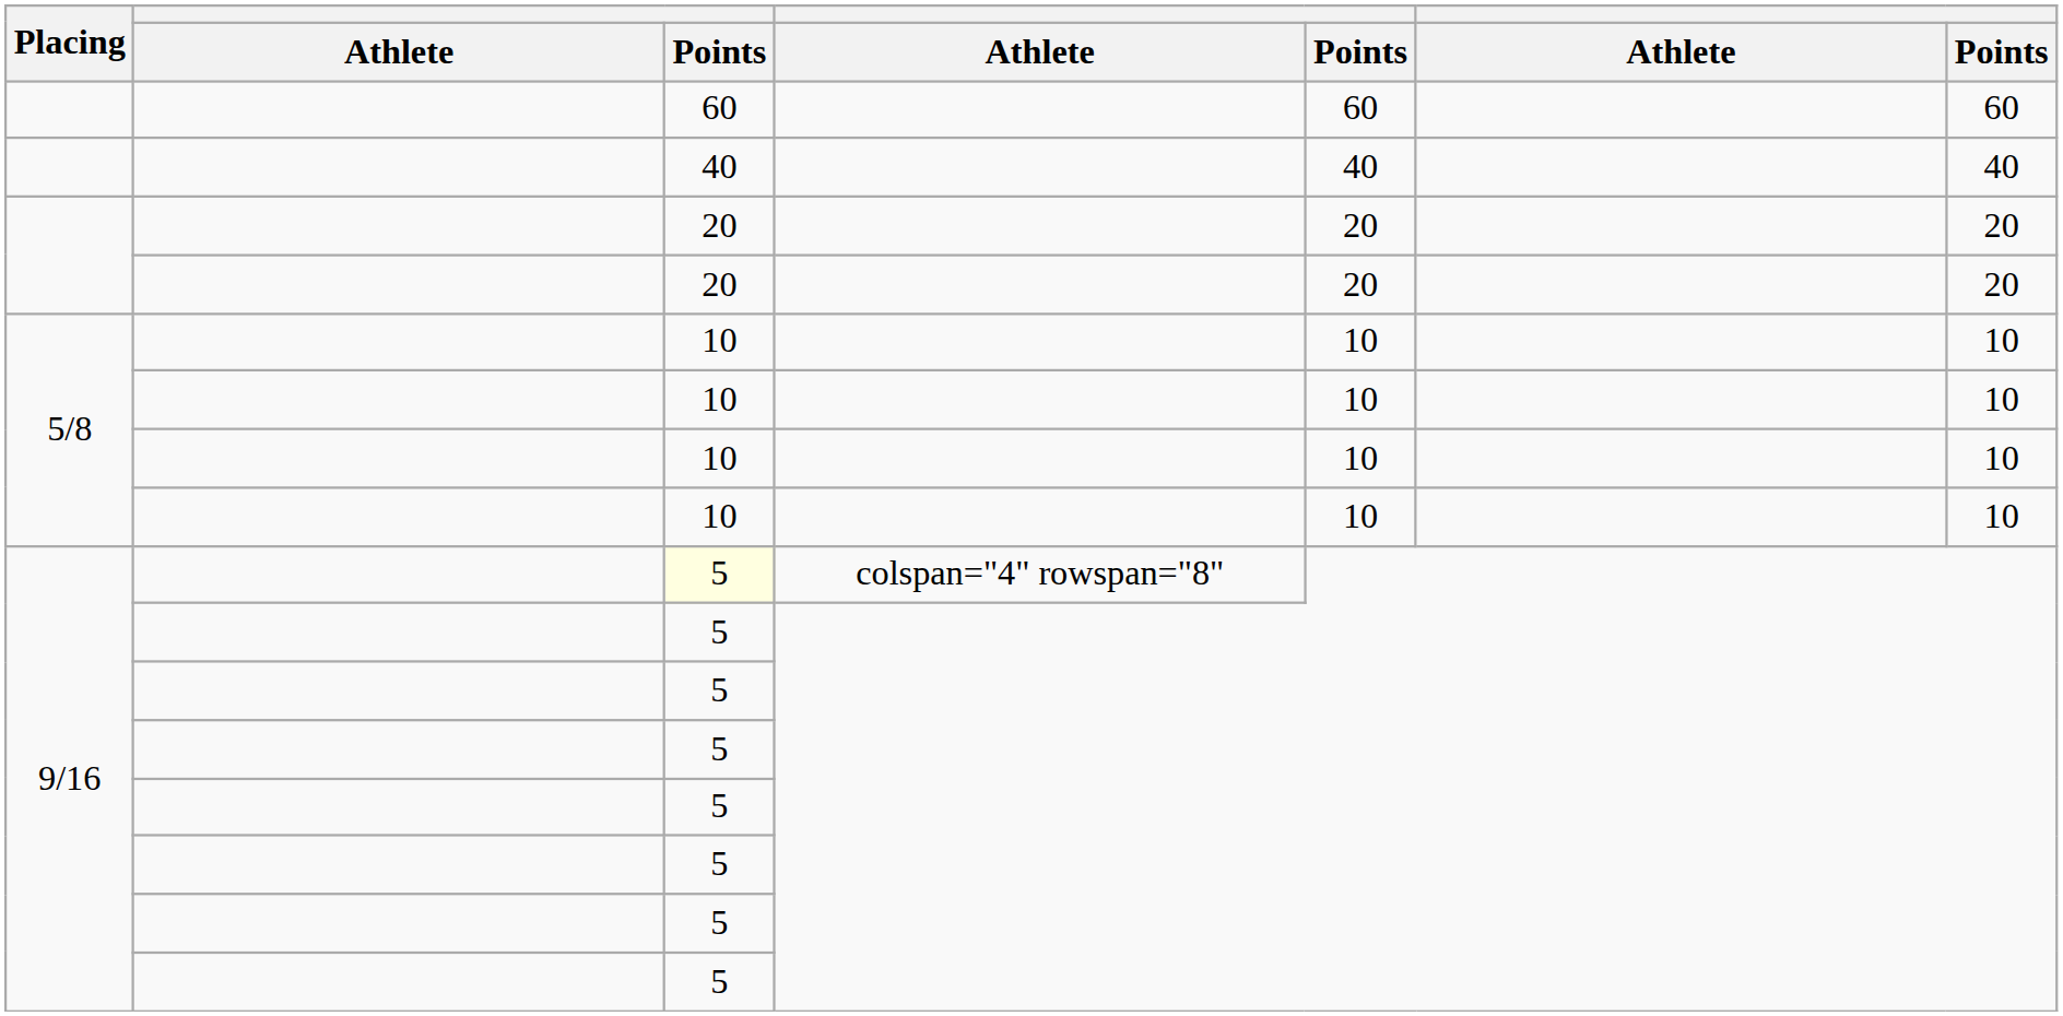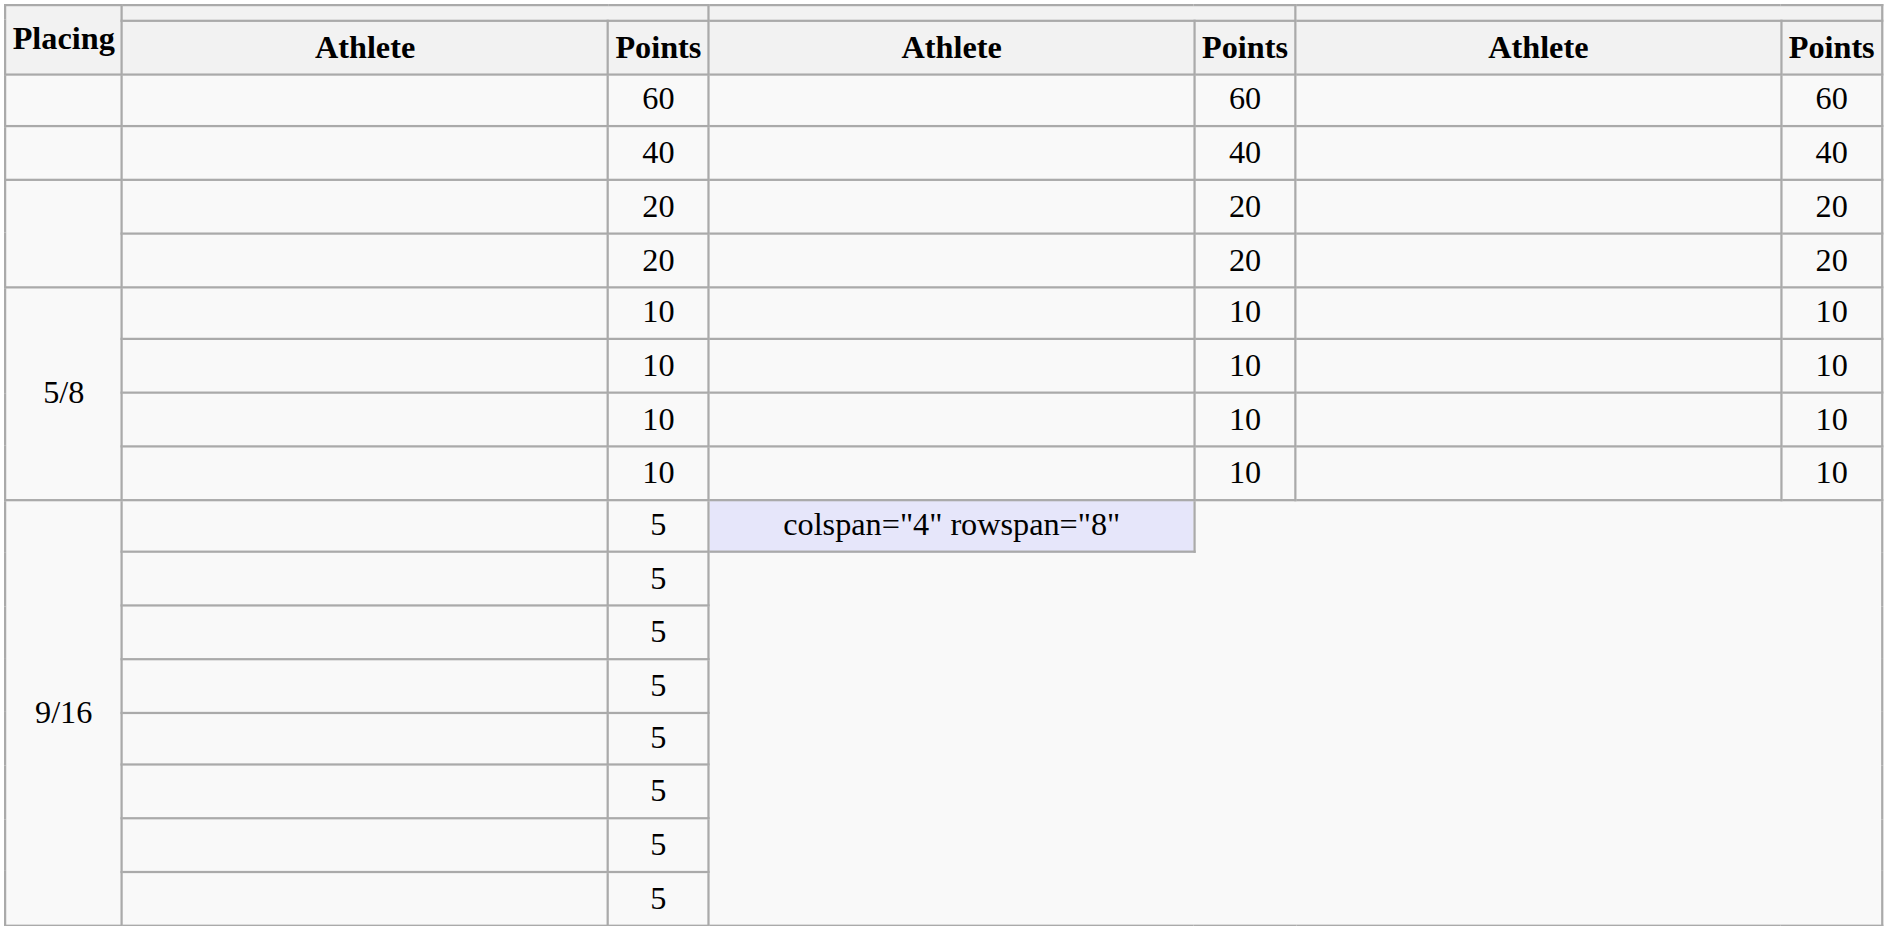5 / colspan="4" rowspan="8" | column 3: lightyellow background -> no background
5 / colspan="4" rowspan="8" | column 4: no background -> lavender background
